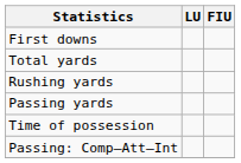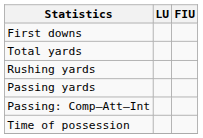rows swapped: Passing: Comp–Att–Int <-> Time of possession
